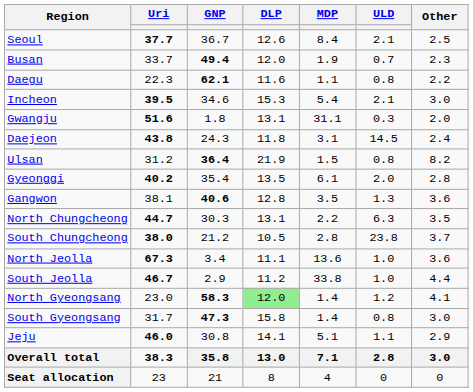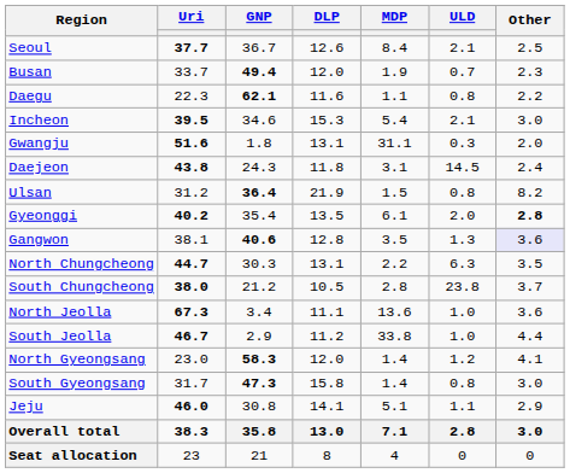Gyeonggi | Other: normal -> bold
Gangwon | Other: no background -> lavender background
North Gyeongsang | DLP: lightgreen background -> no background
